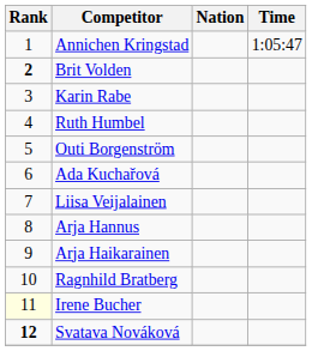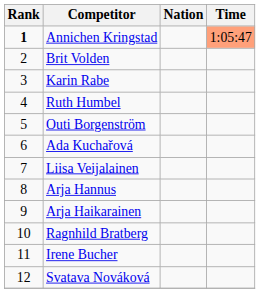Annichen Kringstad | Rank: normal -> bold
Annichen Kringstad | Time: no background -> lightsalmon background
Brit Volden | Rank: bold -> normal
Irene Bucher | Rank: lightyellow background -> no background
Svatava Nováková | Rank: bold -> normal
